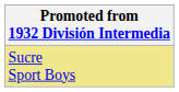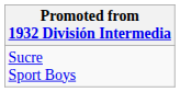row 2 | column 1: khaki background -> no background
